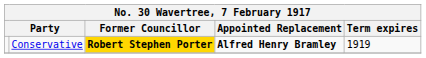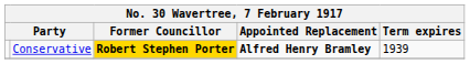Conservative | Term expires: 1919 -> 1939
